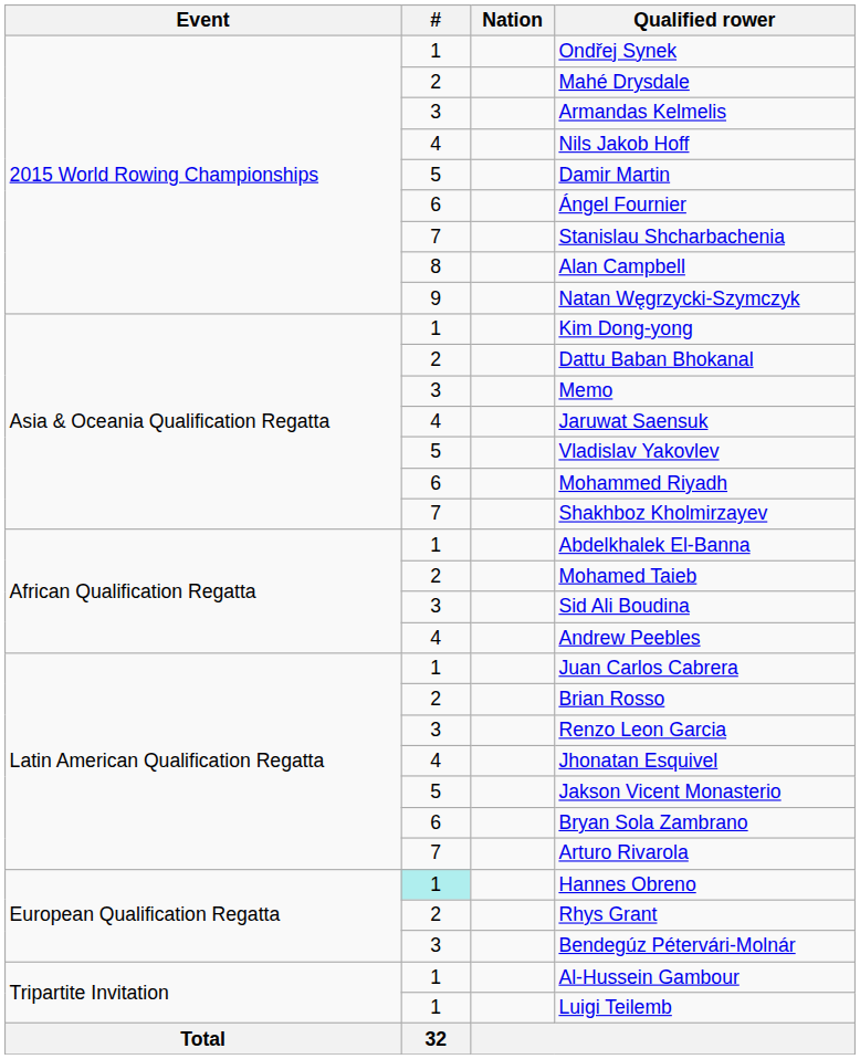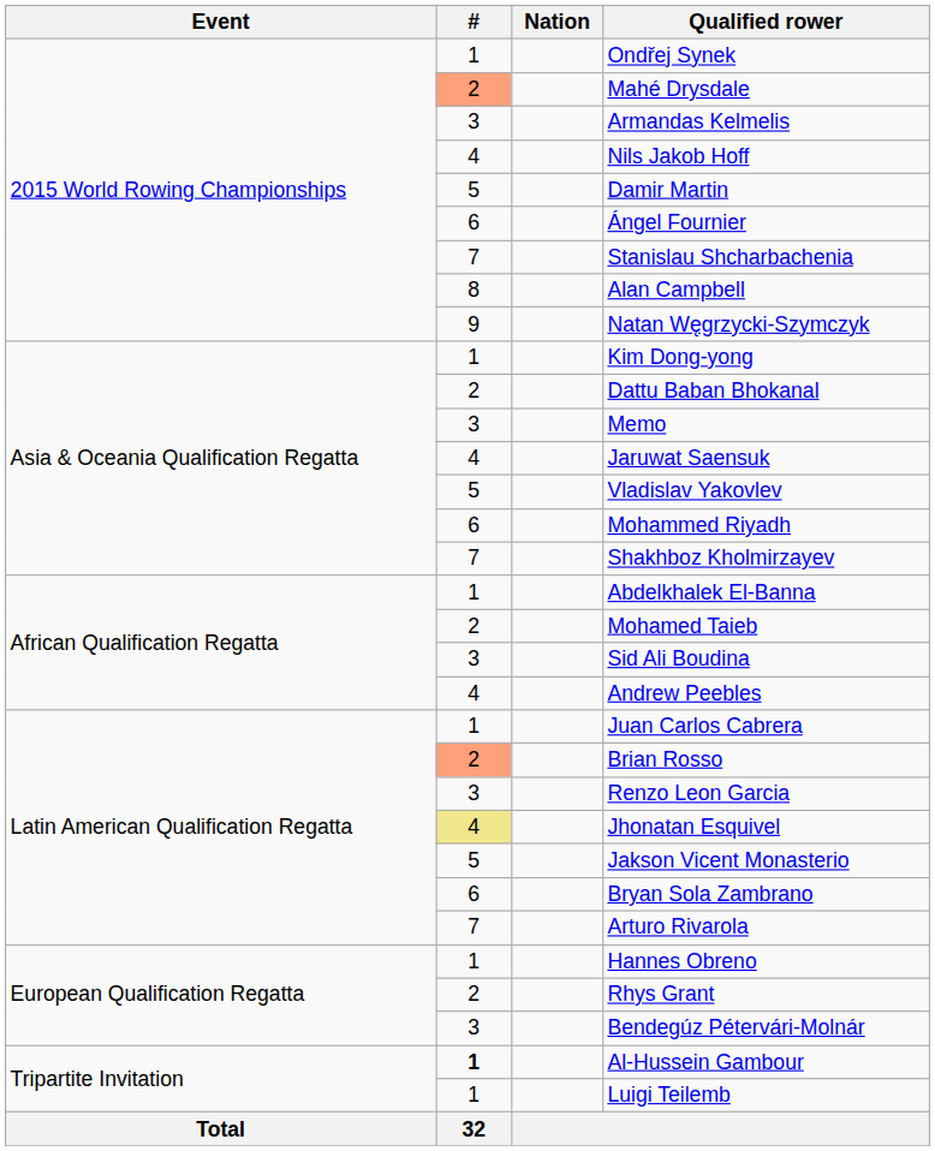Mahé Drysdale | #: no background -> lightsalmon background
Brian Rosso | #: no background -> lightsalmon background
Jhonatan Esquivel | #: no background -> khaki background
Hannes Obreno | #: paleturquoise background -> no background
Al-Hussein Gambour | #: normal -> bold
